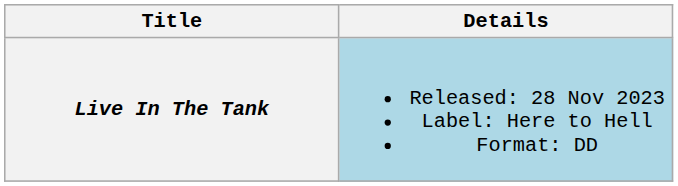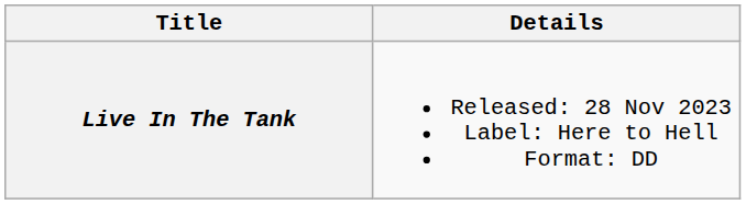Live In The Tank | Details: lightblue background -> no background
